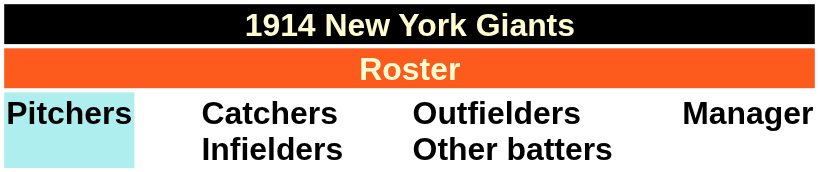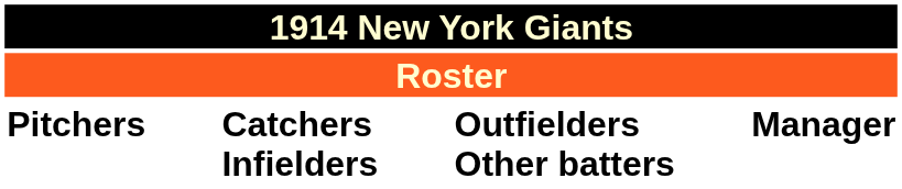Pitchers | column 1: paleturquoise background -> no background
